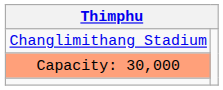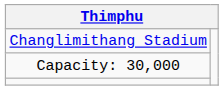Capacity: 30,000 | column 1: lightsalmon background -> no background
